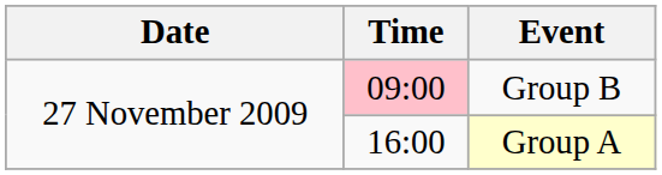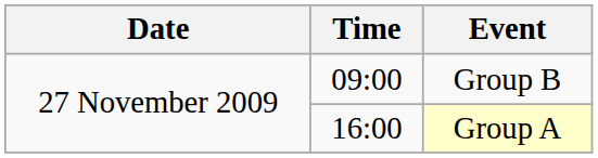Group B | Time: pink background -> no background
